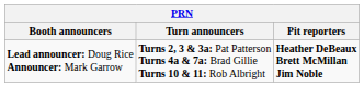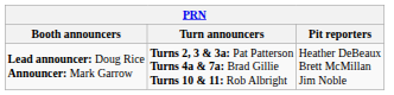Lead announcer: Doug Rice Announcer: Mark Garrow | Pit reporters: bold -> normal
